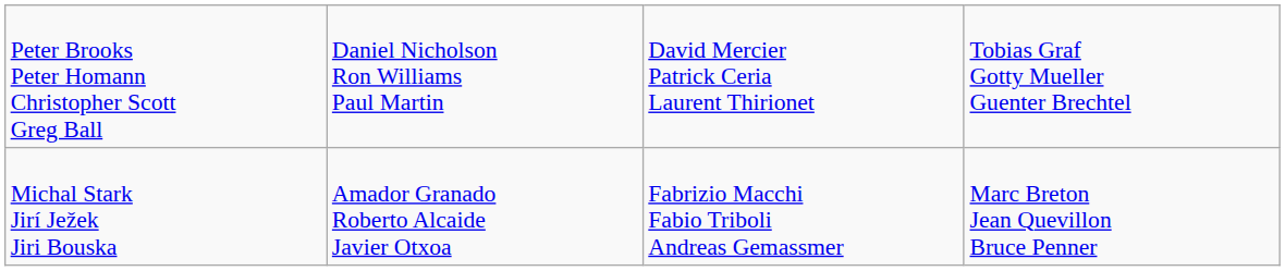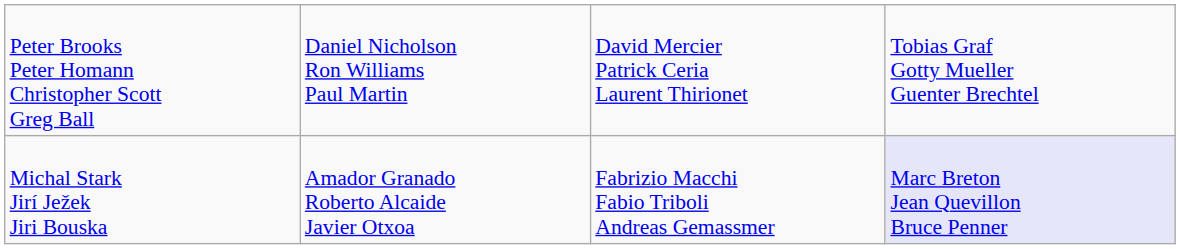Michal Stark Jirí Ježek Jiri Bouska | column 4: no background -> lavender background
